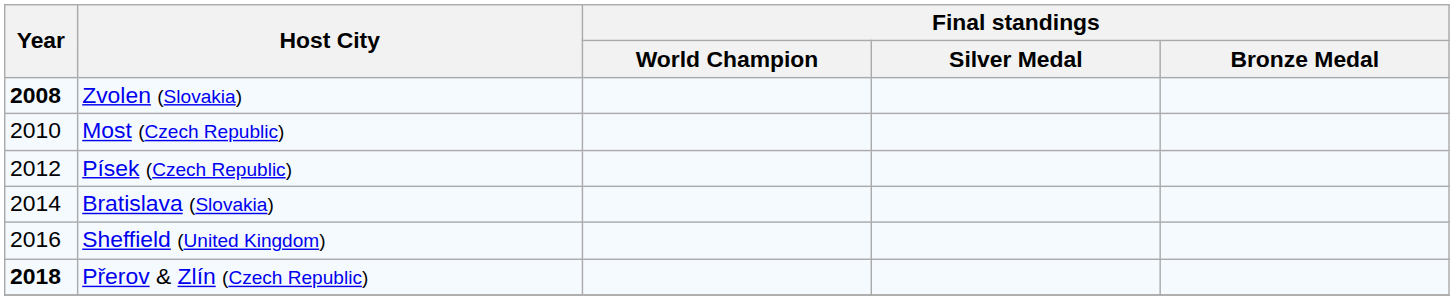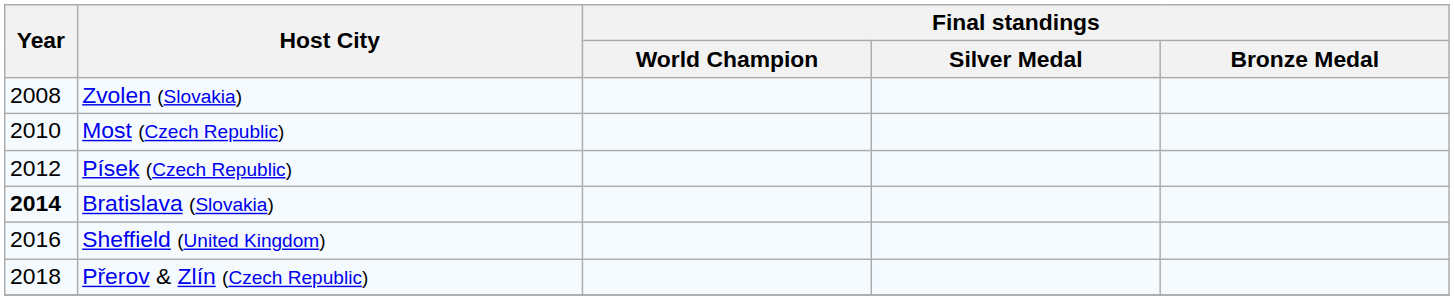Zvolen (Slovakia) | Year: bold -> normal
Bratislava (Slovakia) | Year: normal -> bold
Přerov & Zlín (Czech Republic) | Year: bold -> normal
